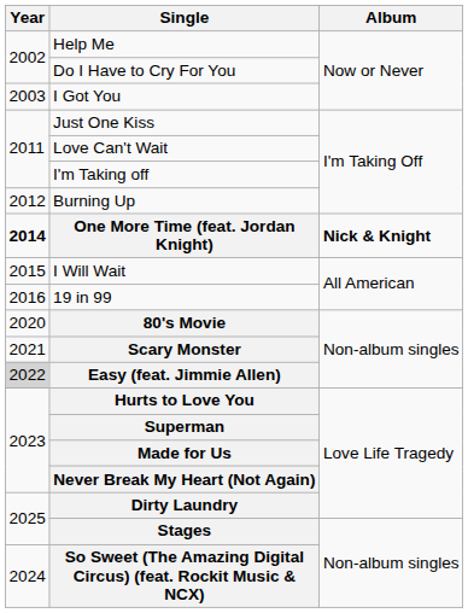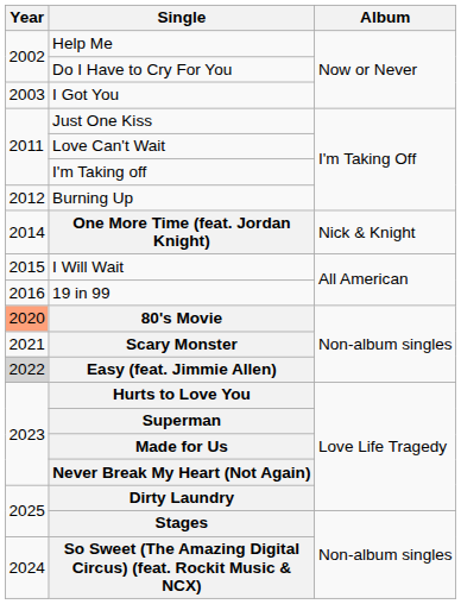One More Time (feat. Jordan Knight) | Year: bold -> normal
One More Time (feat. Jordan Knight) | Album: bold -> normal
80's Movie | Year: no background -> lightsalmon background
